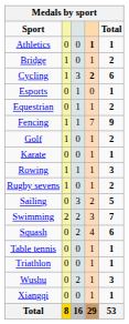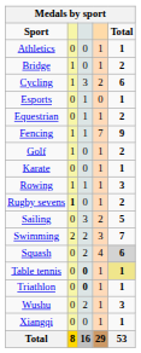Athletics | column 4: bold -> normal
Cycling | column 4: bold -> normal
Rugby sevens | column 2: normal -> bold
Squash | Total: no background -> lightgrey background
Table tennis | column 3: normal -> bold
Table tennis | Total: no background -> khaki background
Triathlon | column 3: normal -> bold
